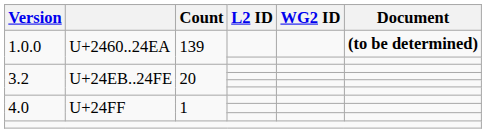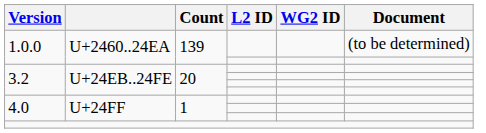row 2 | Document: bold -> normal
